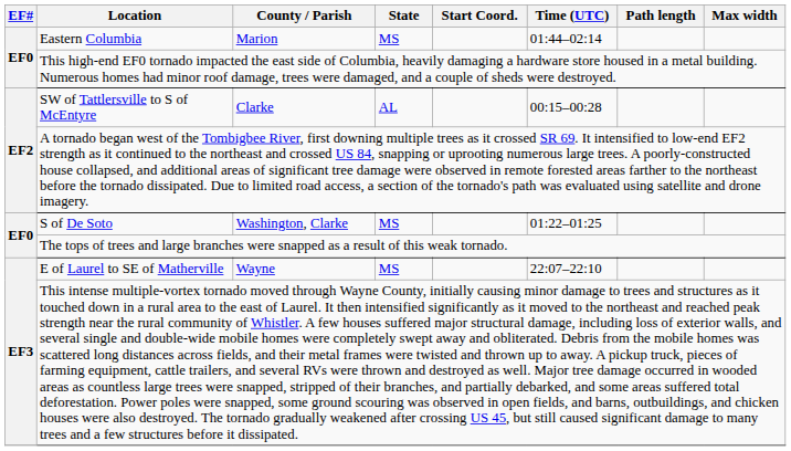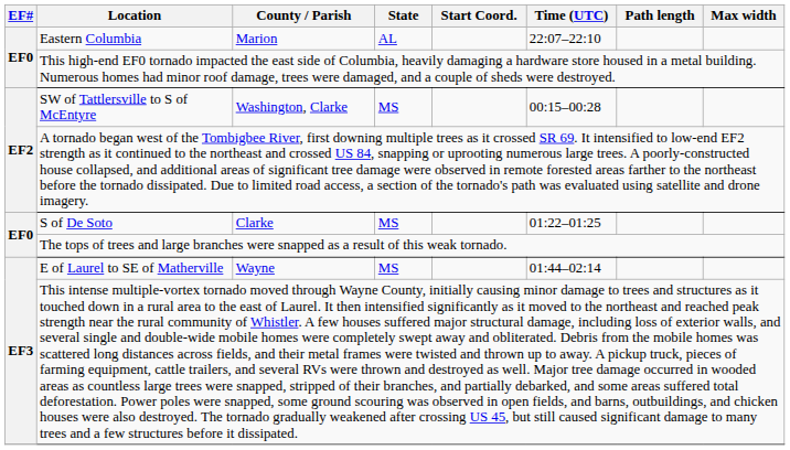Eastern Columbia | State: MS -> AL
Eastern Columbia | Time (UTC): 01:44–02:14 -> 22:07–22:10
SW of Tattlersville to S of McEntyre | County / Parish: Clarke -> Washington, Clarke
SW of Tattlersville to S of McEntyre | State: AL -> MS
S of De Soto | County / Parish: Washington, Clarke -> Clarke
E of Laurel to SE of Matherville | Time (UTC): 22:07–22:10 -> 01:44–02:14
